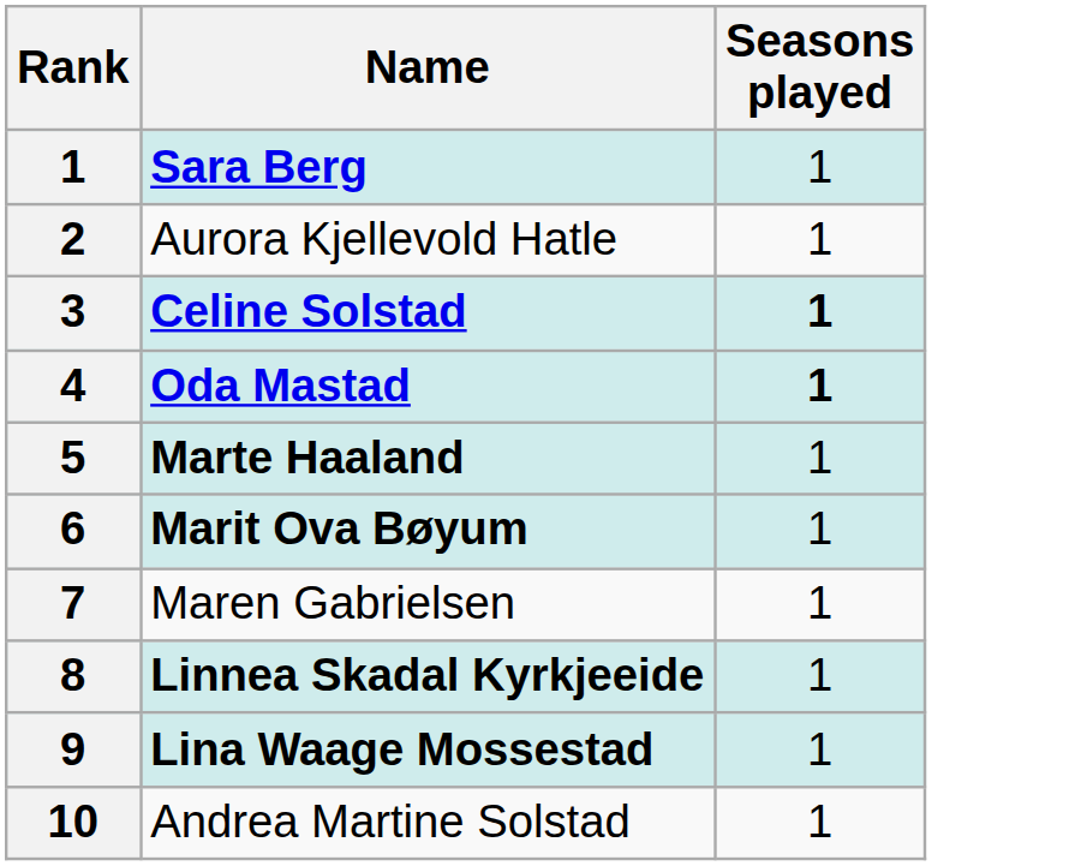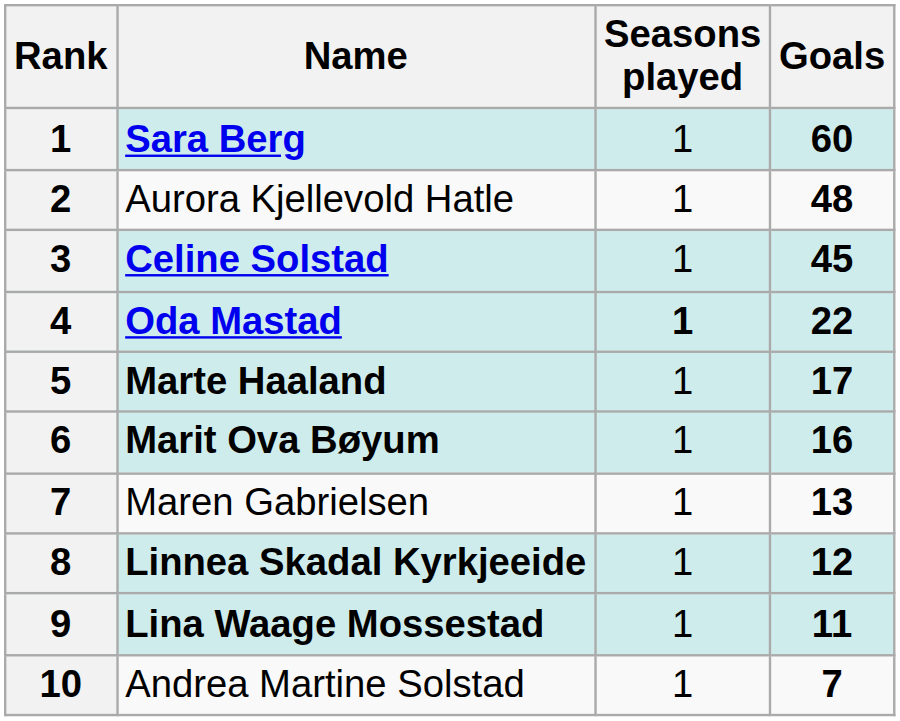+ column: Goals | 60 | 48 | 45 | 22 | 17 | 16 | 13 | 12 | 11 | 7
Celine Solstad | Seasons played: bold -> normal
